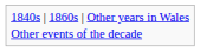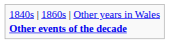row 2 | column 1: normal -> bold
